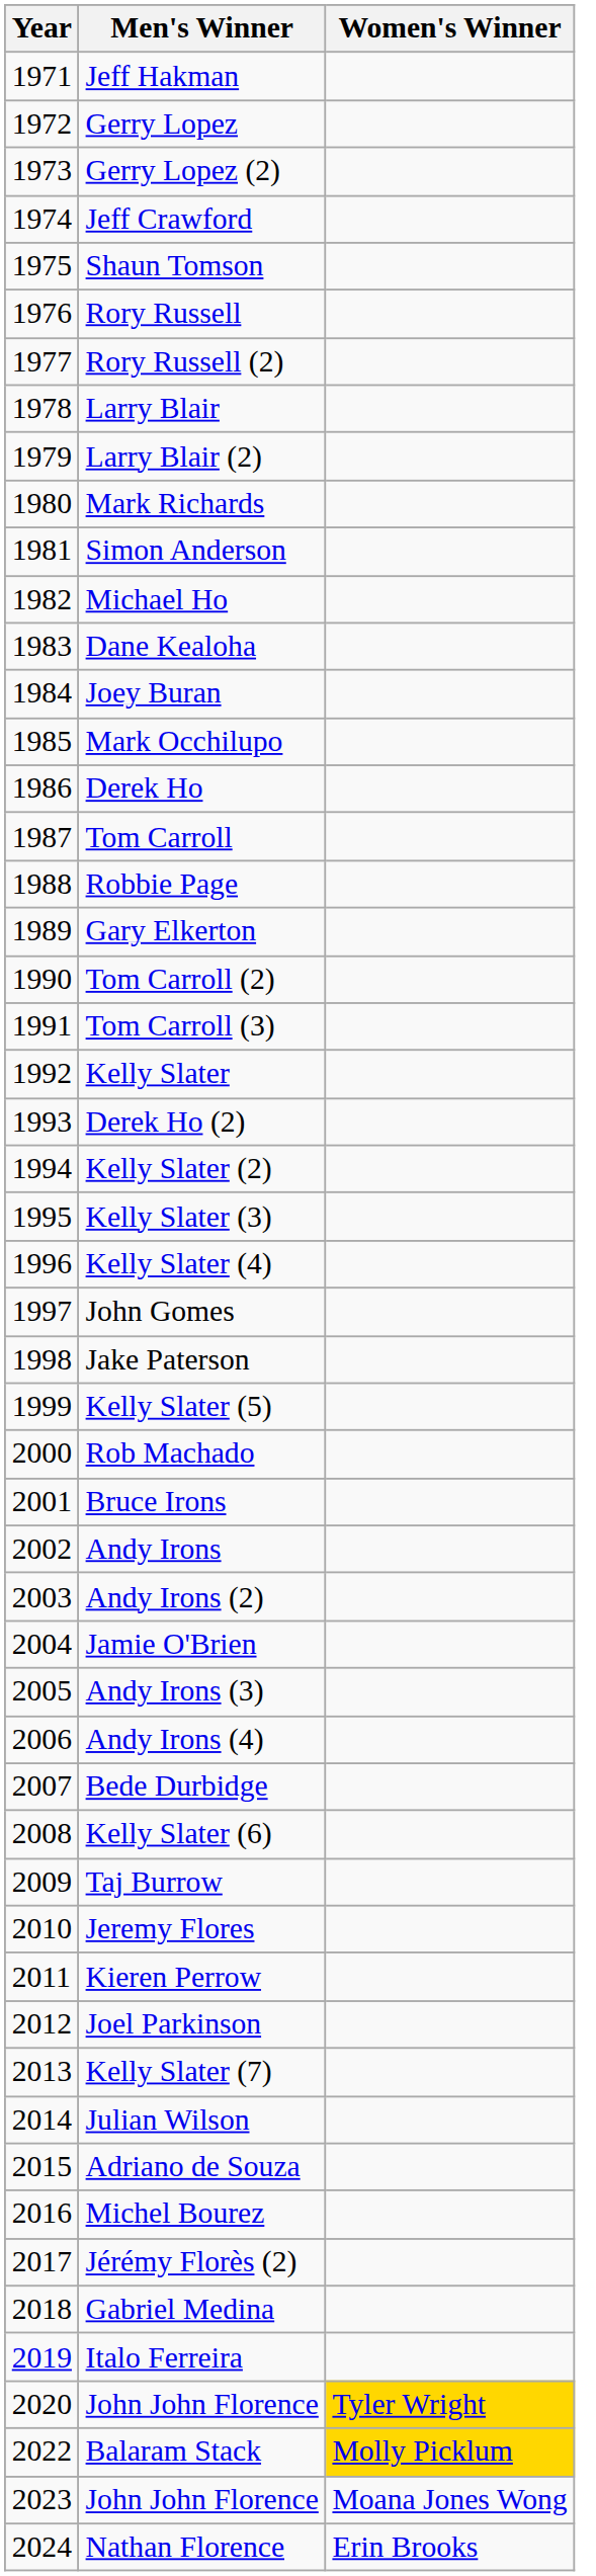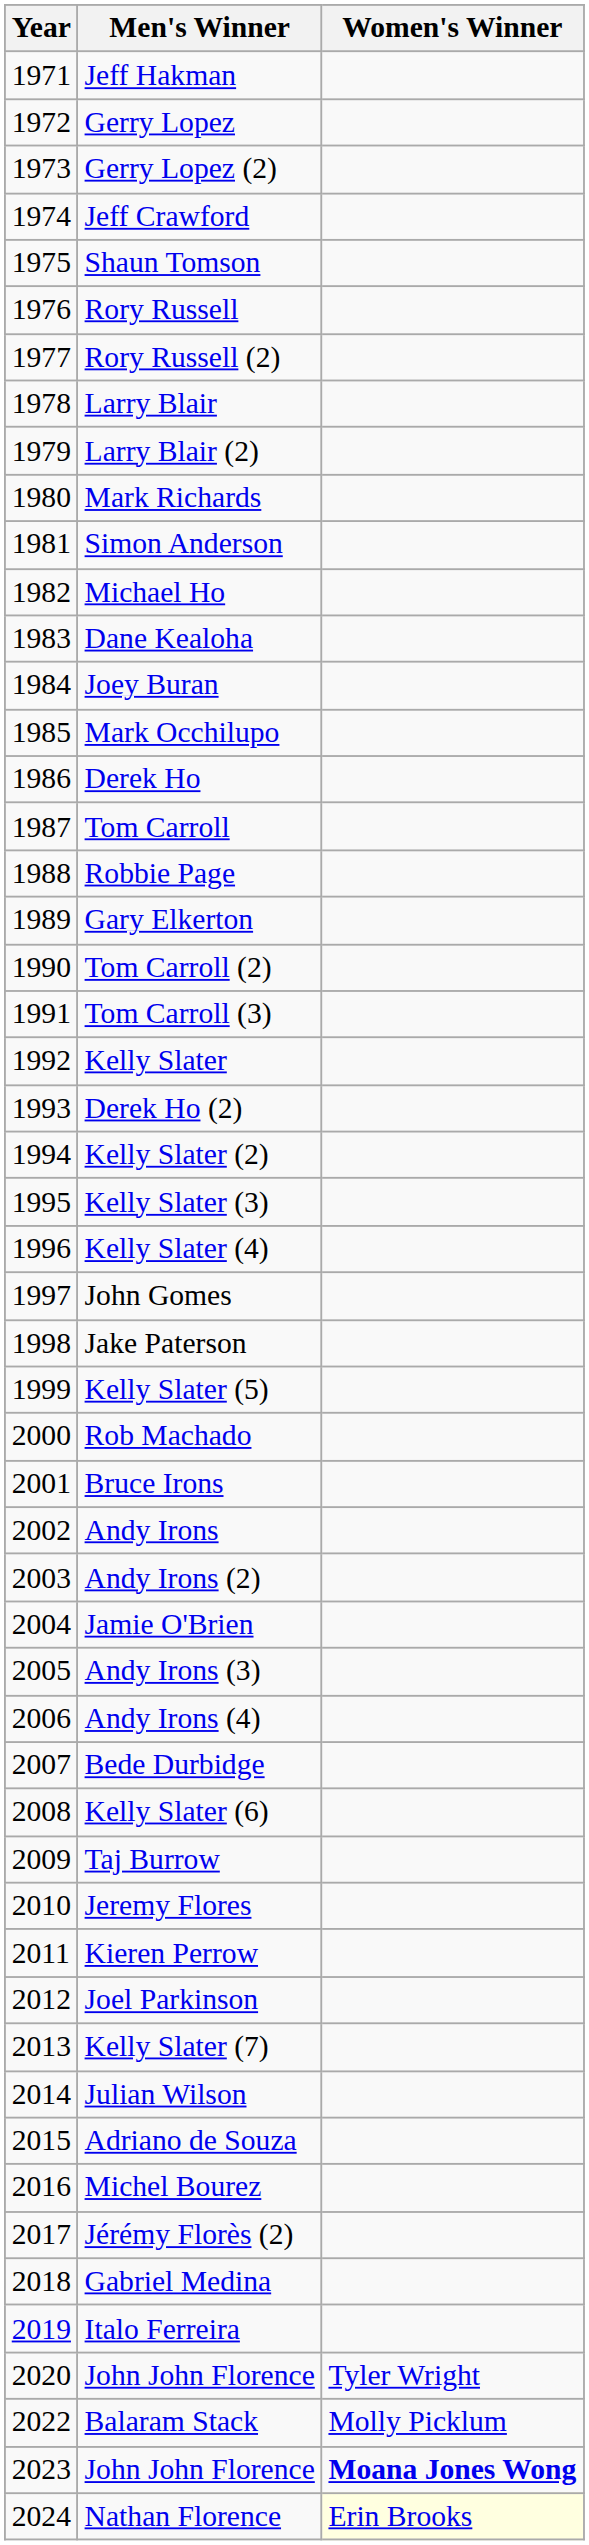2020 / John John Florence | Women's Winner: gold background -> no background
Balaram Stack | Women's Winner: gold background -> no background
2023 / John John Florence | Women's Winner: normal -> bold
Nathan Florence | Women's Winner: no background -> lightyellow background
